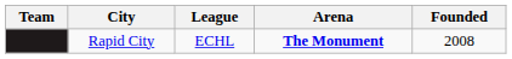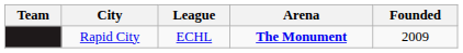Rapid City | Founded: 2008 -> 2009
